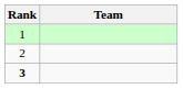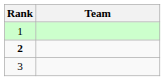2 | Rank: normal -> bold
3 | Rank: bold -> normal
